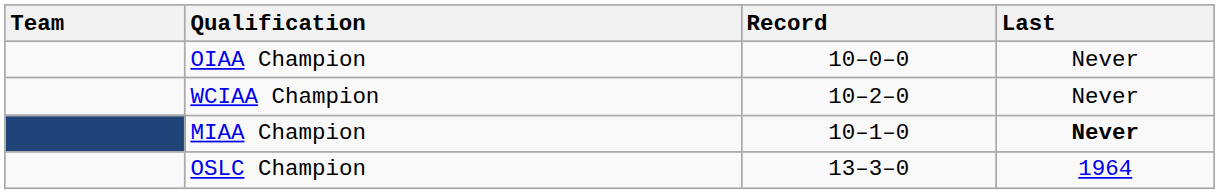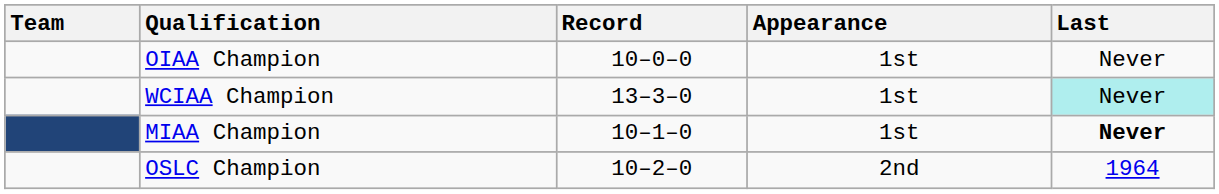+ column: Appearance | 1st | 1st | 1st | 2nd
WCIAA Champion | Record: 10–2–0 -> 13–3–0
WCIAA Champion | Last: no background -> paleturquoise background
OSLC Champion | Record: 13–3–0 -> 10–2–0
